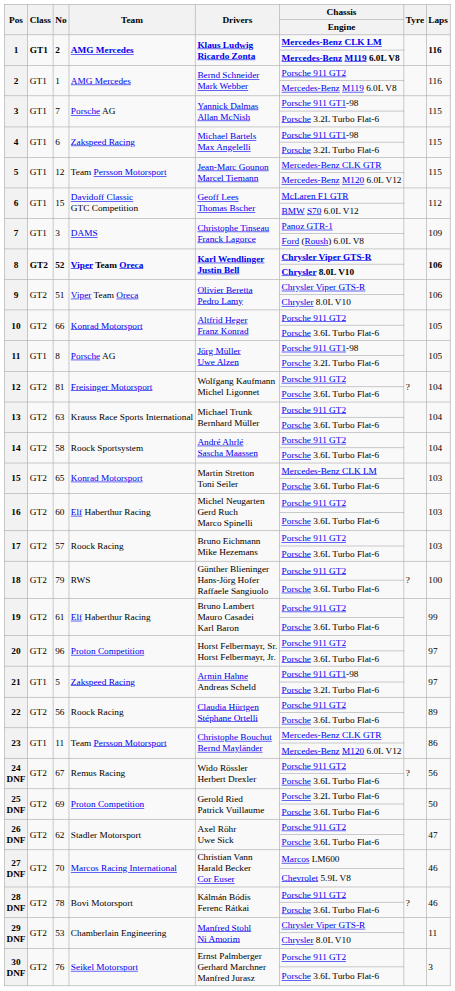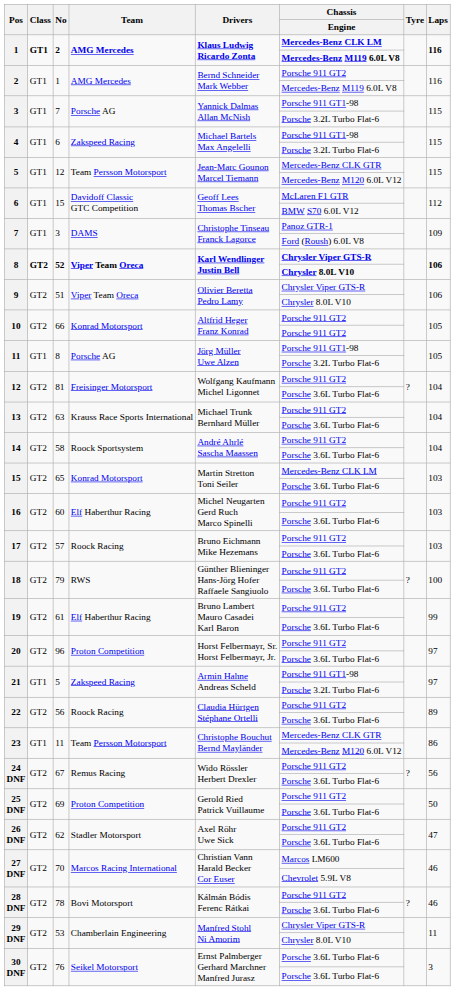row 22 | Chassis / Engine: Porsche 3.6L Turbo Flat-6 -> Porsche 911 GT2
row 51 | Chassis / Engine: Porsche 3.2L Turbo Flat-6 -> Porsche 911 GT2
row 61 | Chassis / Engine: Porsche 911 GT2 -> Porsche 3.6L Turbo Flat-6
